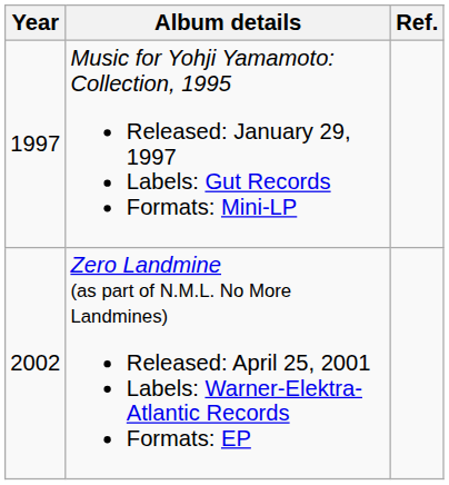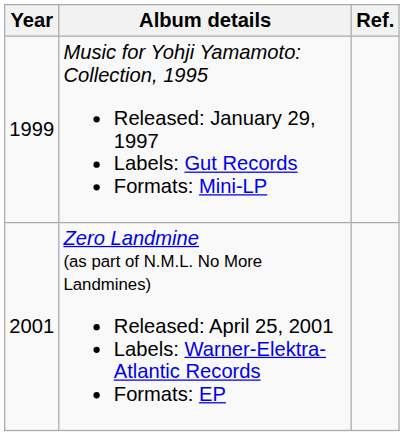row 2 | Year: 1997 -> 1999
row 3 | Year: 2002 -> 2001
